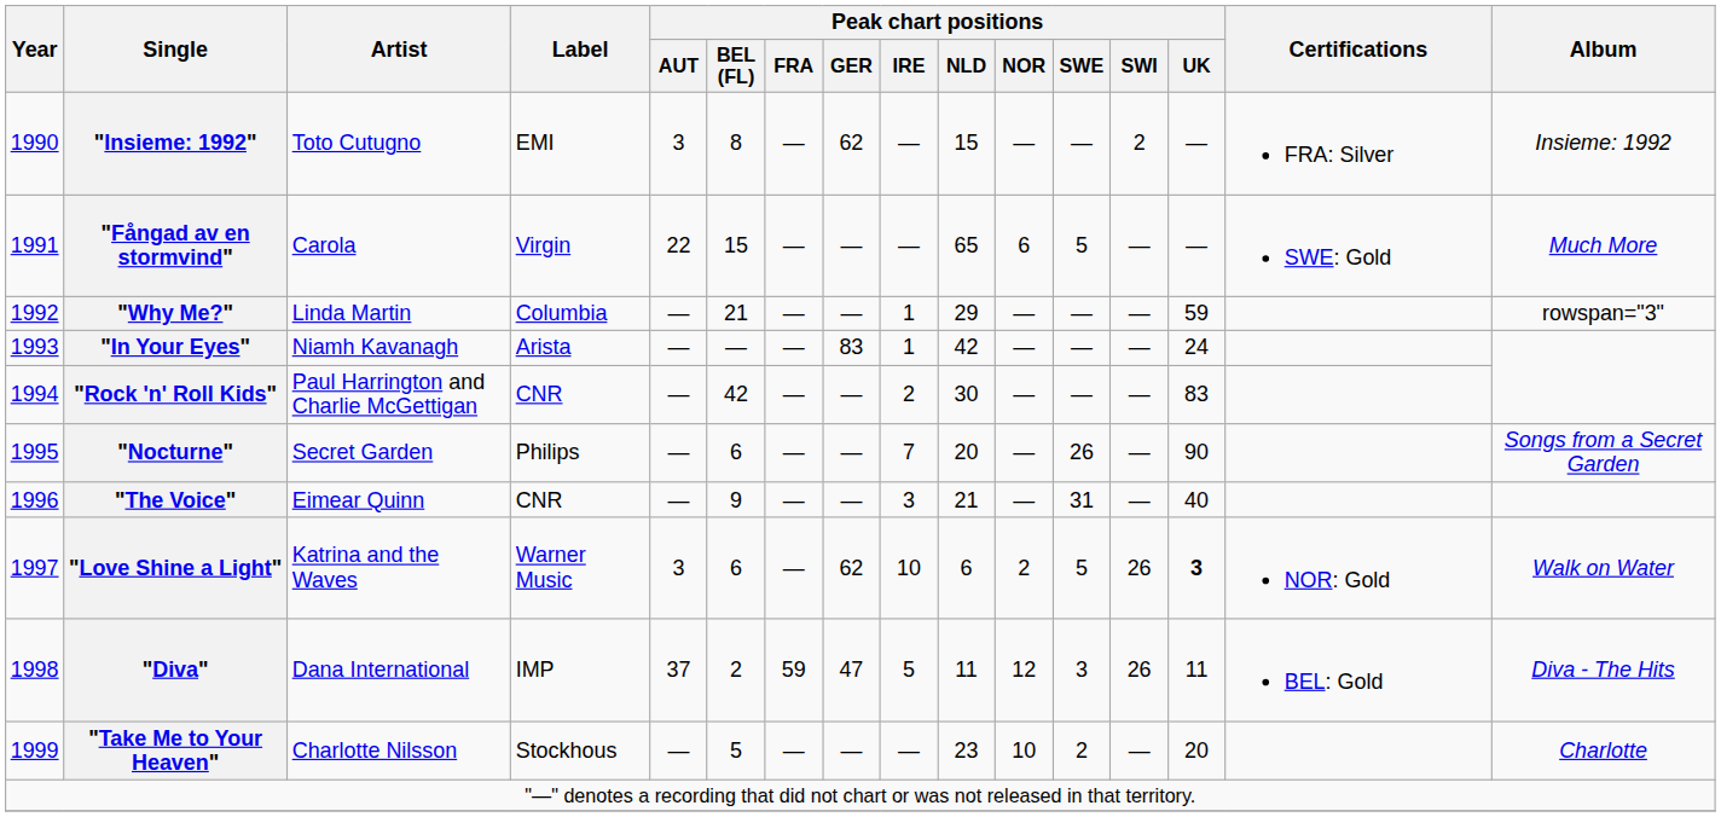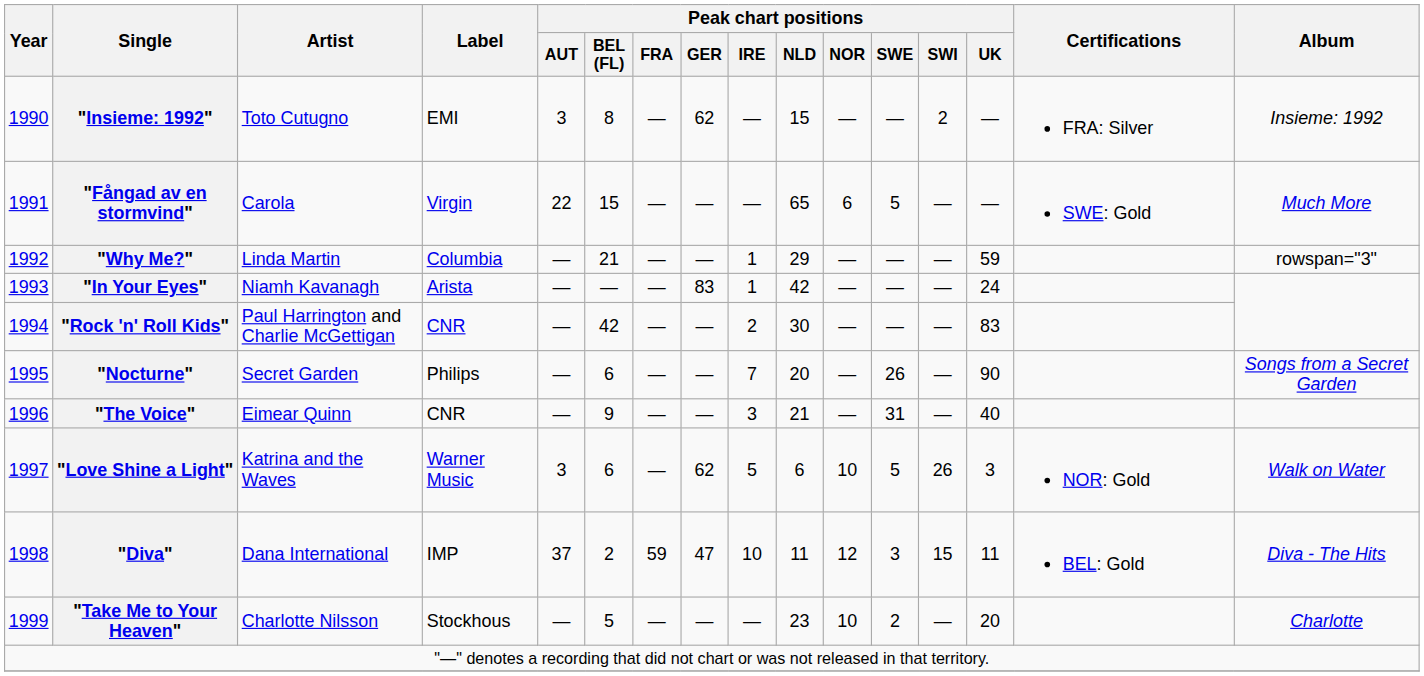"Love Shine a Light" | Peak chart positions / IRE: 10 -> 5
"Love Shine a Light" | Peak chart positions / NOR: 2 -> 10
"Love Shine a Light" | Peak chart positions / UK: bold -> normal
"Diva" | Peak chart positions / IRE: 5 -> 10
"Diva" | Peak chart positions / SWI: 26 -> 15
